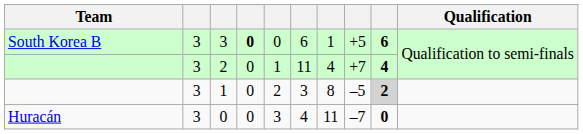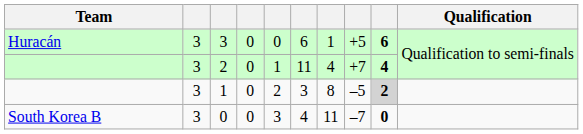row 2 | Team: South Korea B -> Huracán
row 2 | column 4: bold -> normal
row 5 | Team: Huracán -> South Korea B
